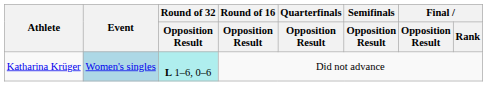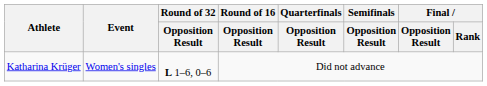Katharina Krüger | Event: lightblue background -> no background
Katharina Krüger | Round of 32 / Opposition Result: paleturquoise background -> no background
